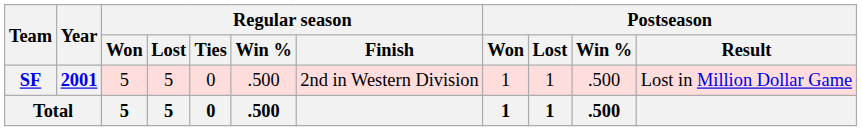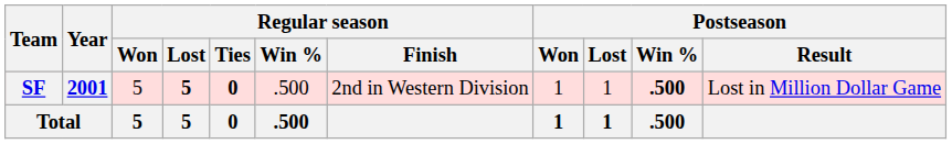SF | Regular season / Lost: normal -> bold
SF | Regular season / Ties: normal -> bold
SF | Postseason / Win %: normal -> bold
